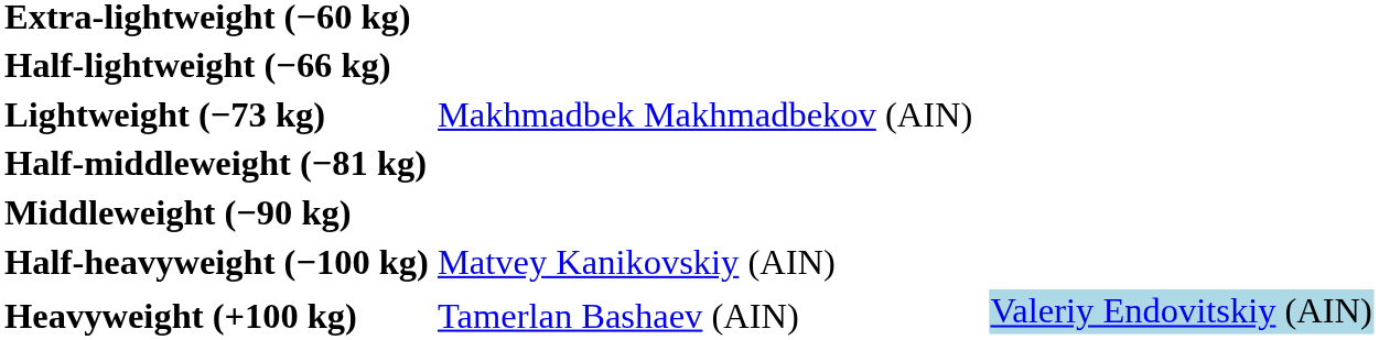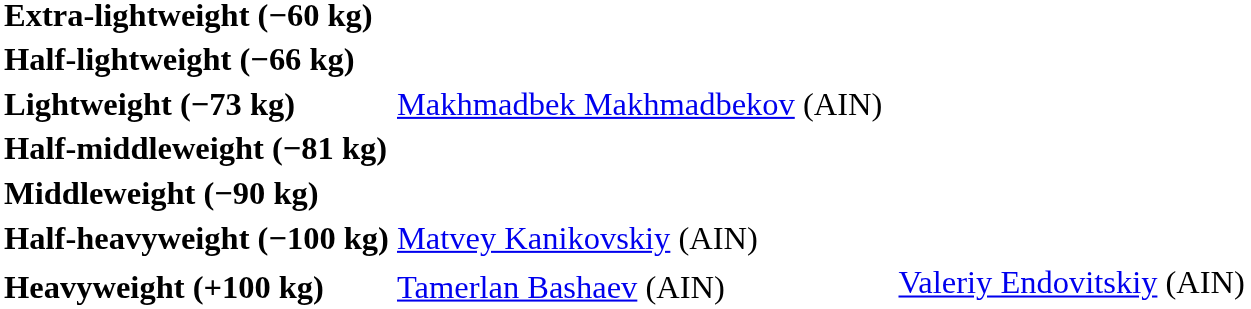Heavyweight (+100 kg) / Valeriy Endovitskiy (AIN) | column 3: lightblue background -> no background
